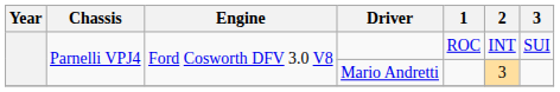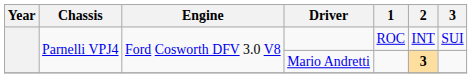Mario Andretti | 2: normal -> bold
